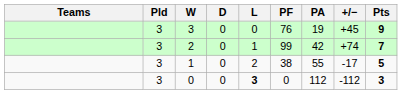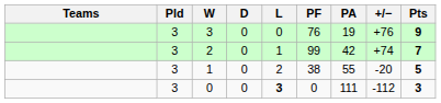row 2 | +/−: +45 -> +76
row 4 | +/−: -17 -> -20
row 5 | PA: 112 -> 111
